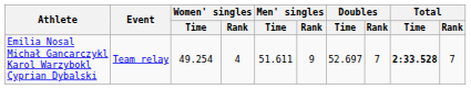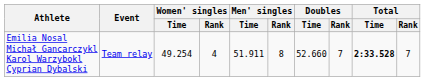row 3 | Men' singles / Time: 51.611 -> 51.911
row 3 | Men' singles / Rank: 9 -> 8
row 3 | Doubles / Time: 52.697 -> 52.660
